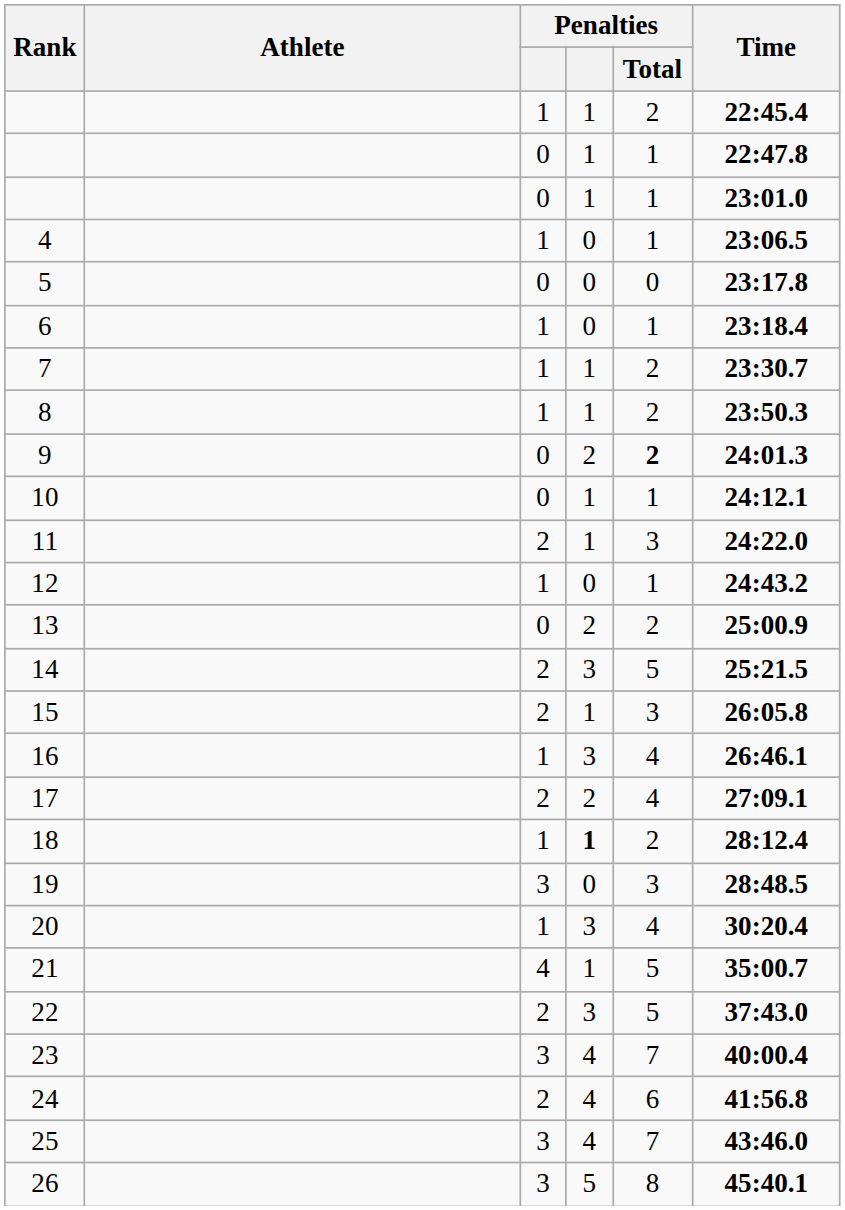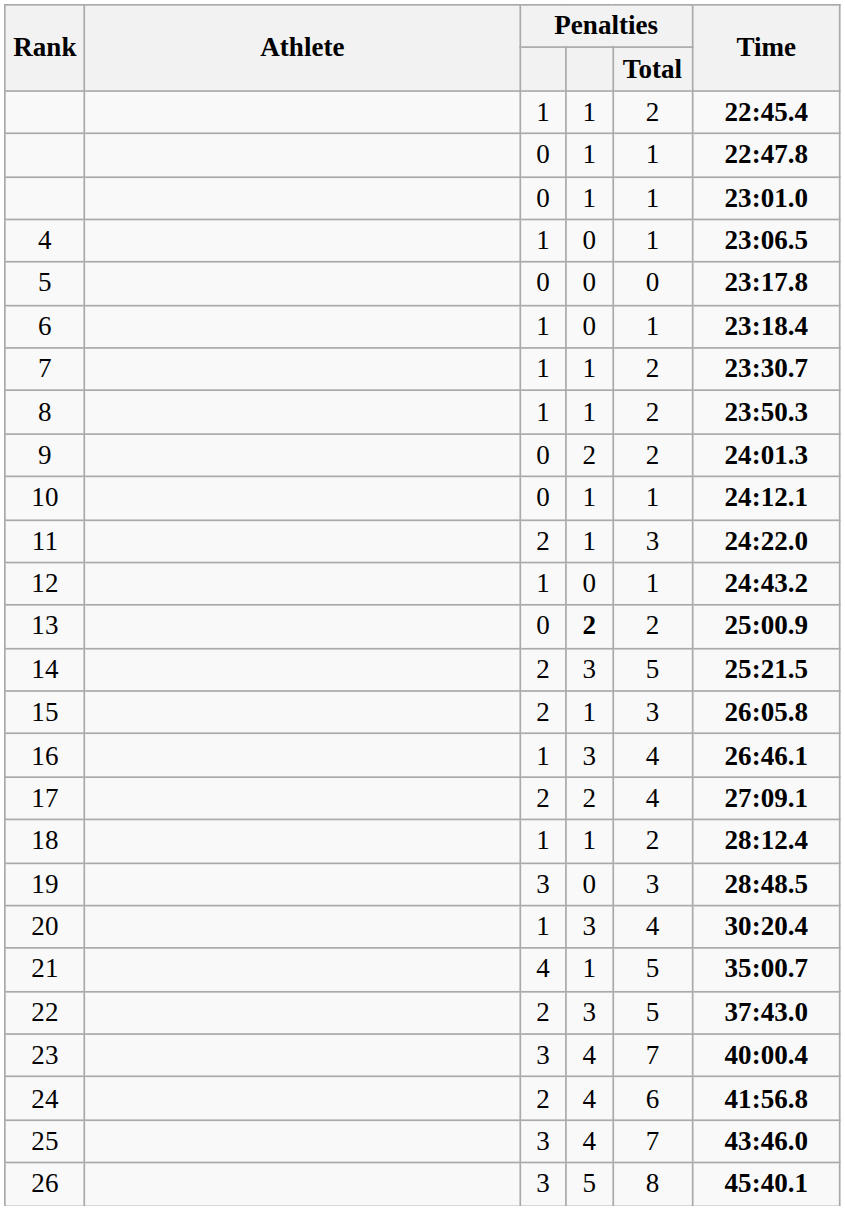9 | Penalties / Total: bold -> normal
13 | column 4: normal -> bold
18 | column 4: bold -> normal
